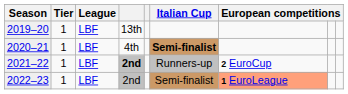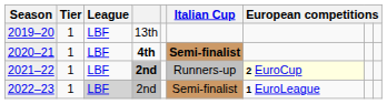2020–21 | column 4: normal -> bold
2021–22 | column 7: no background -> lightyellow background
2022–23 | League: no background -> lightgrey background
2022–23 | column 7: lightsalmon background -> no background
